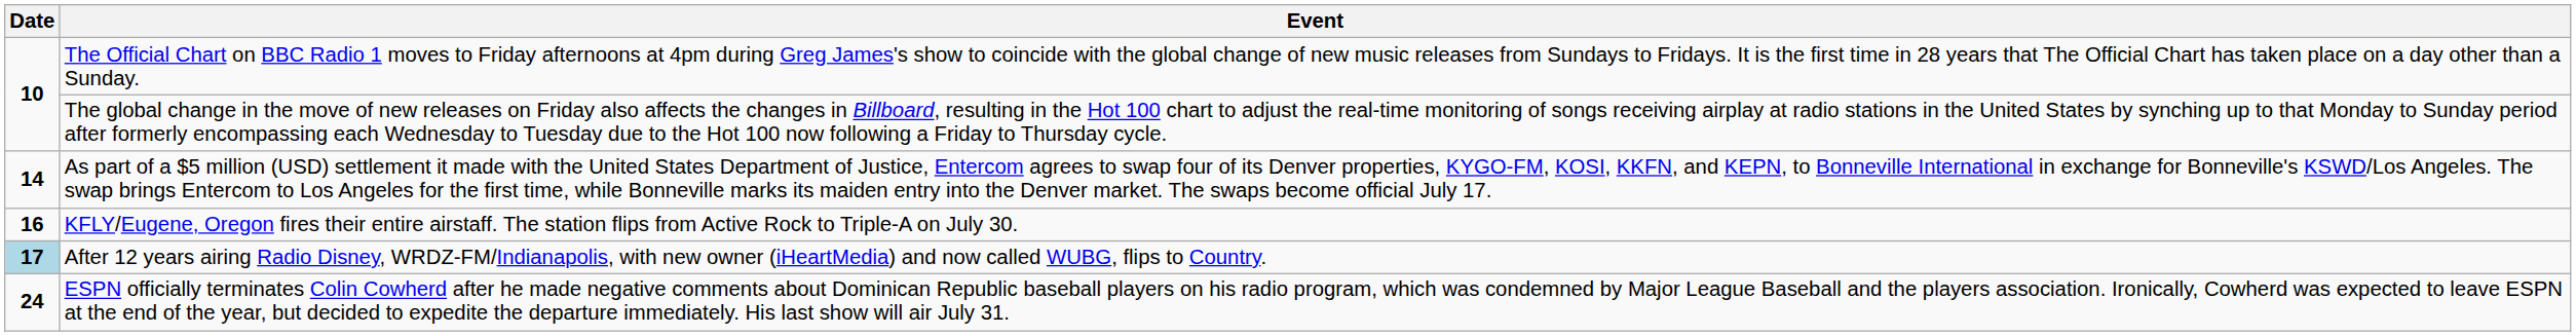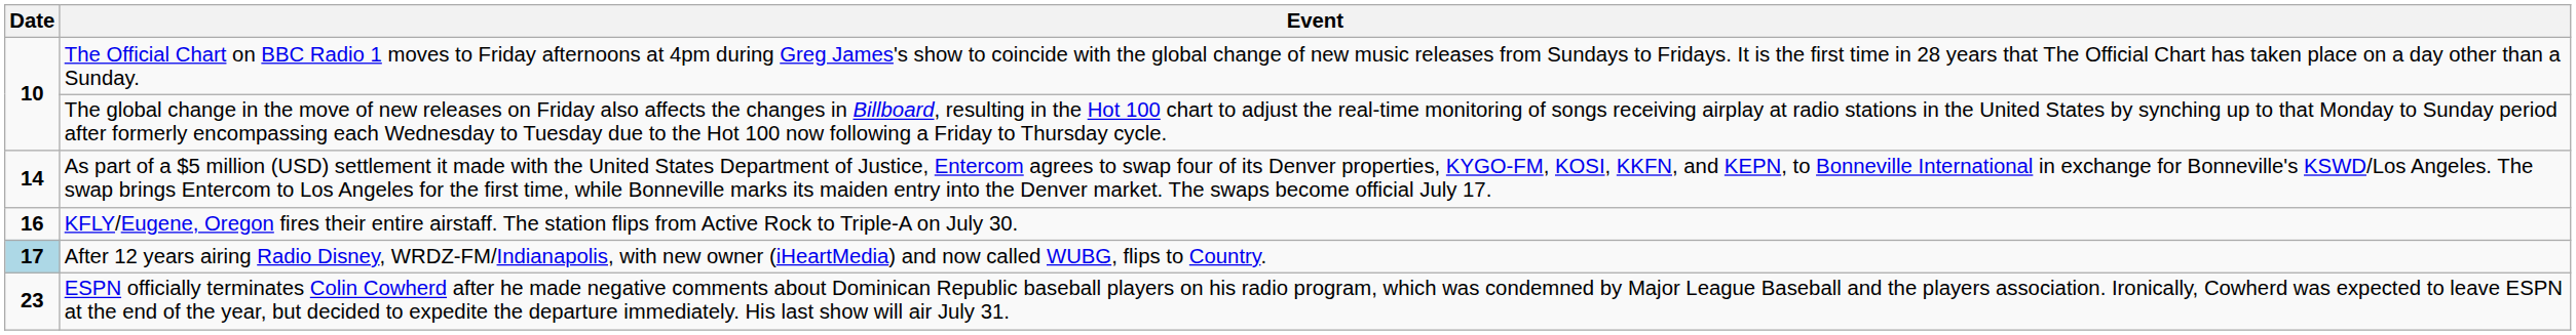row 7 | Date: 24 -> 23
